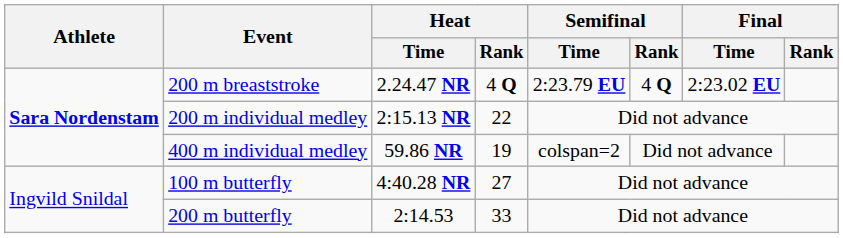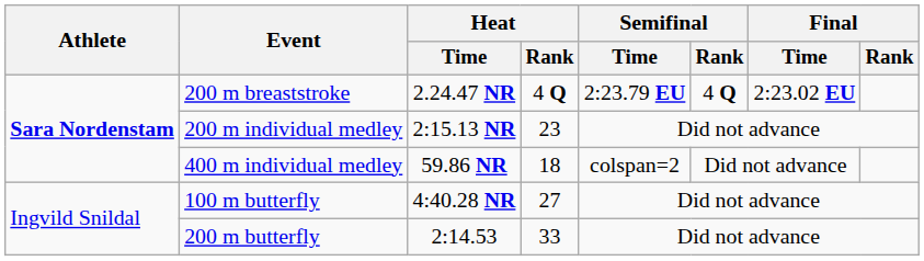200 m individual medley | Heat / Rank: 22 -> 23
400 m individual medley | Heat / Rank: 19 -> 18
